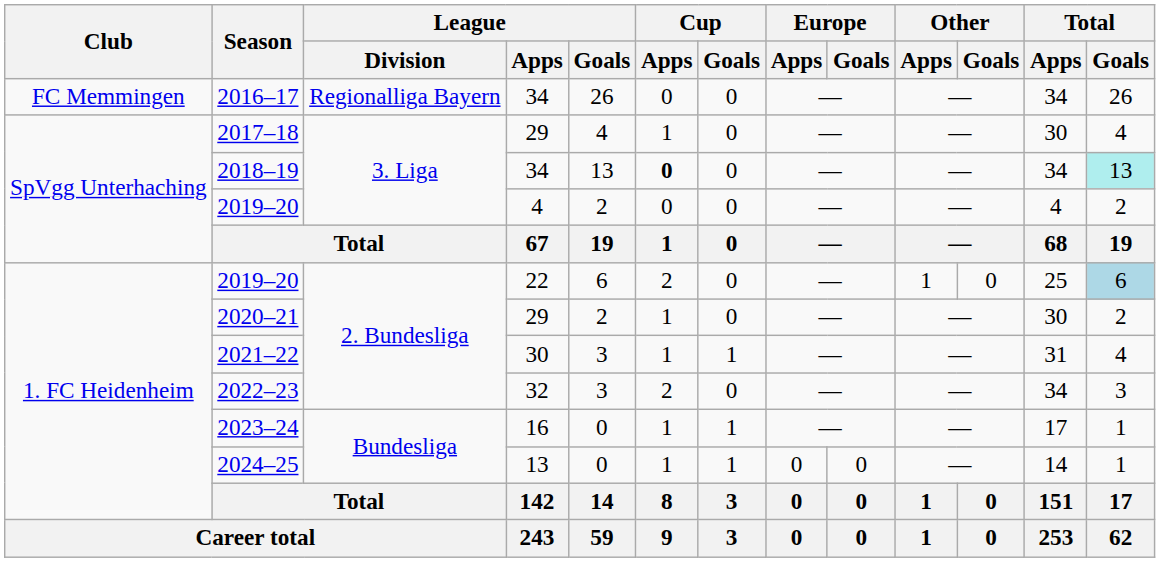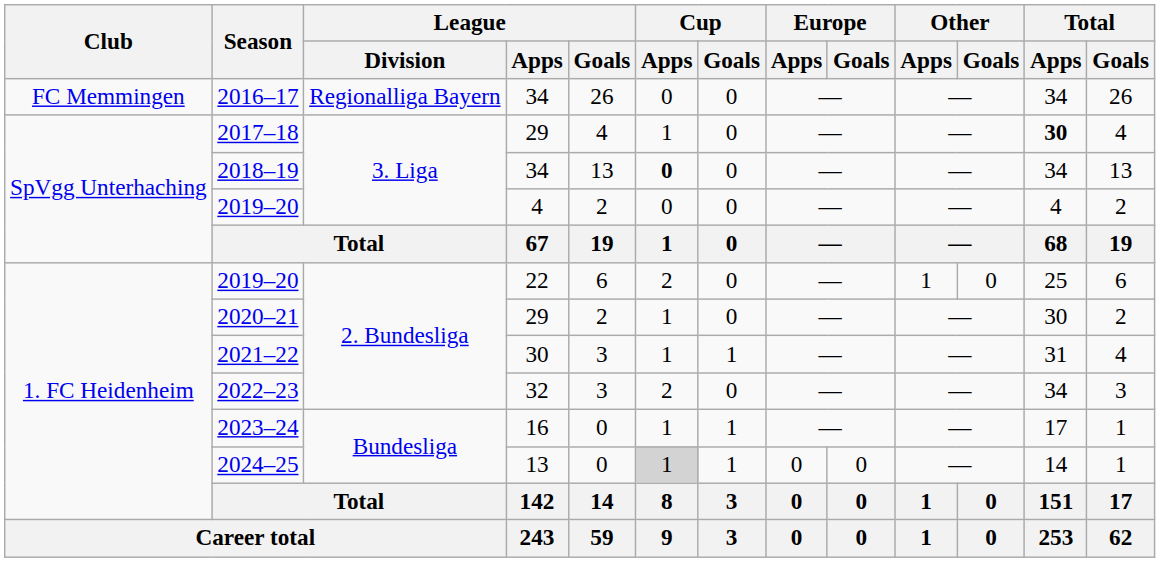2017–18 | Total / Apps: normal -> bold
2018–19 | Total / Goals: paleturquoise background -> no background
2019–20 / 22 | Total / Goals: lightblue background -> no background
2024–25 | Cup / Apps: no background -> lightgrey background
